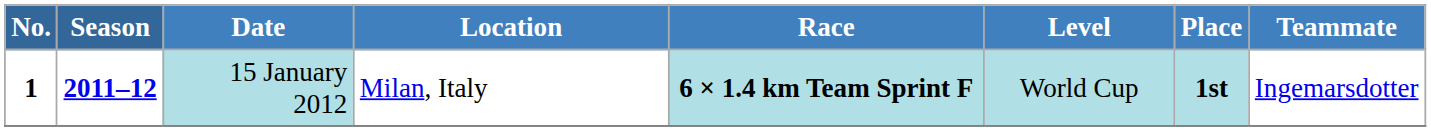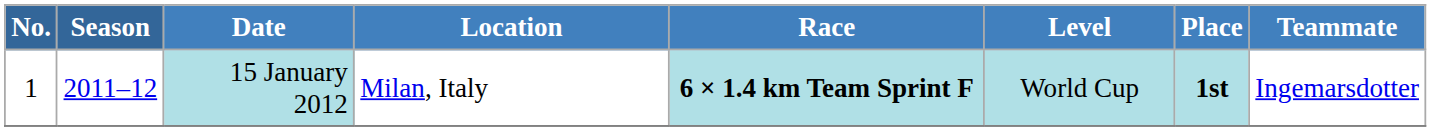15 January 2012 | No.: bold -> normal
15 January 2012 | Season: bold -> normal
